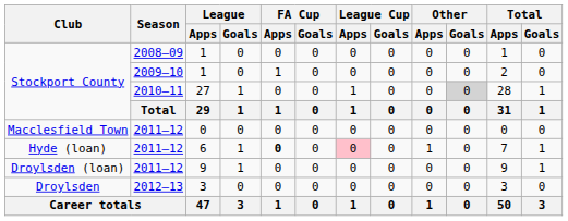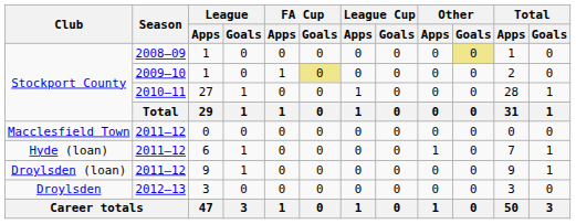2008–09 / 1 | Other / Goals: no background -> khaki background
2009–10 / 1 | FA Cup / Goals: no background -> khaki background
27 | Other / Goals: lightgrey background -> no background
6 | FA Cup / Apps: bold -> normal
6 | League Cup / Apps: pink background -> no background
